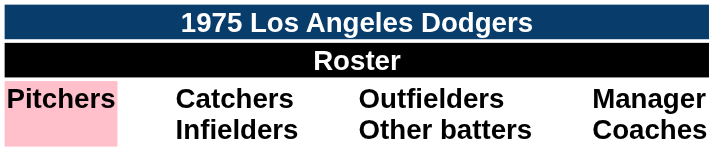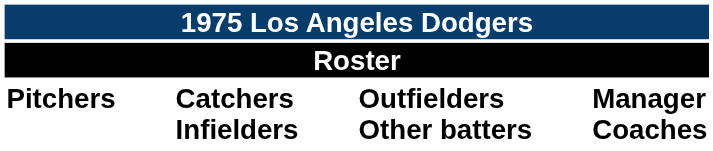Pitchers | column 1: pink background -> no background
